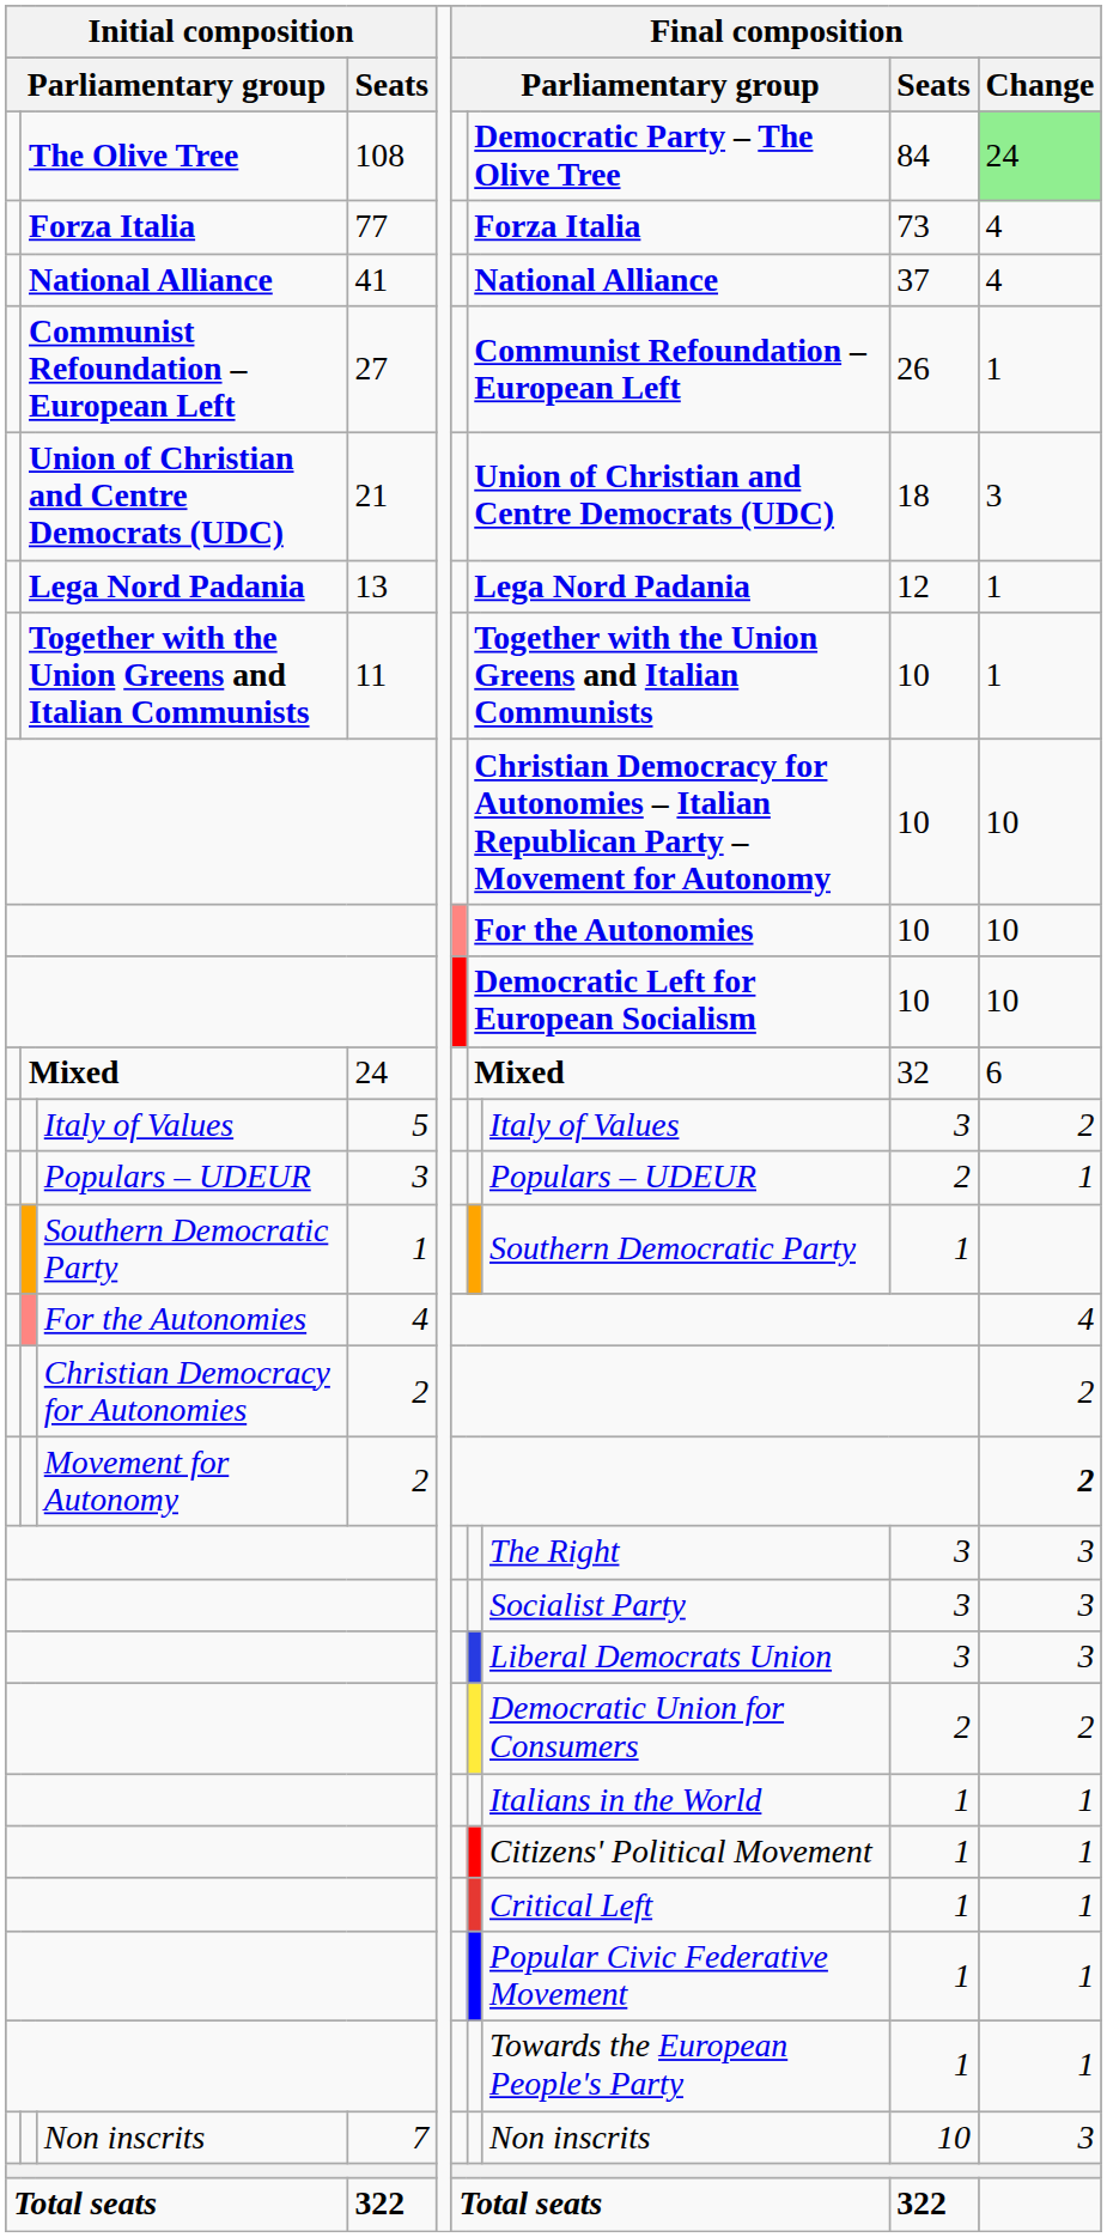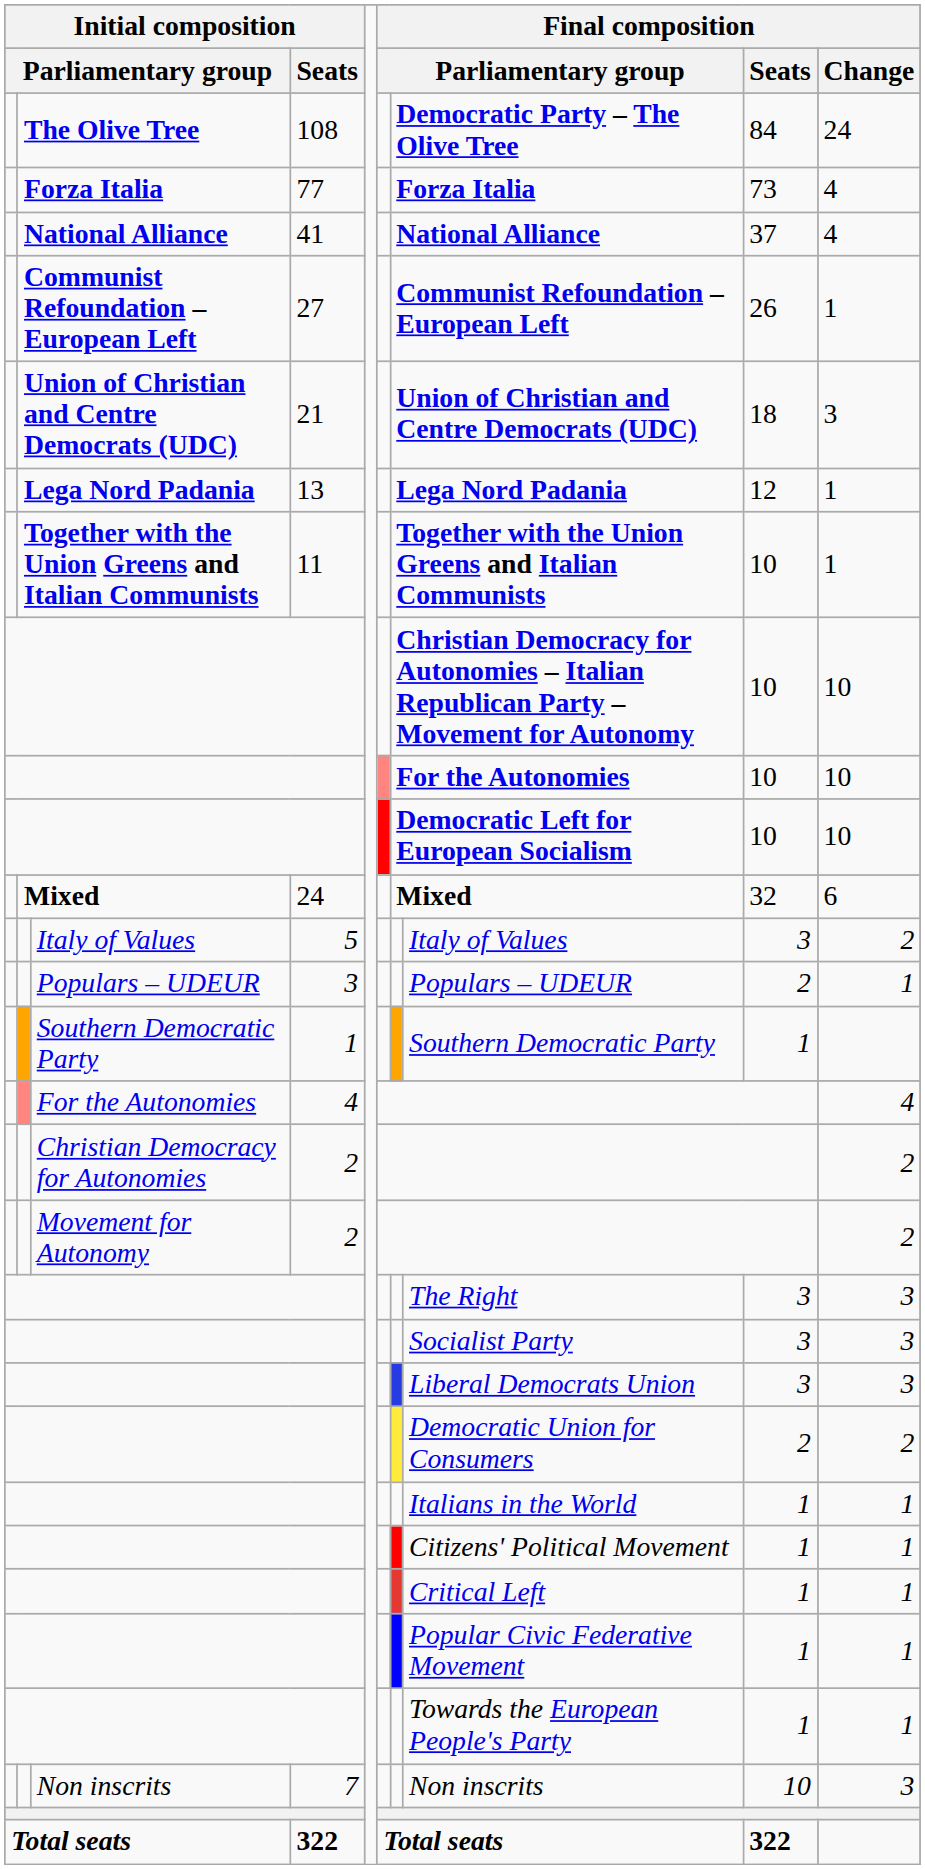The Olive Tree | Final composition / Change: lightgreen background -> no background
Movement for Autonomy | Final composition / Change: bold -> normal
